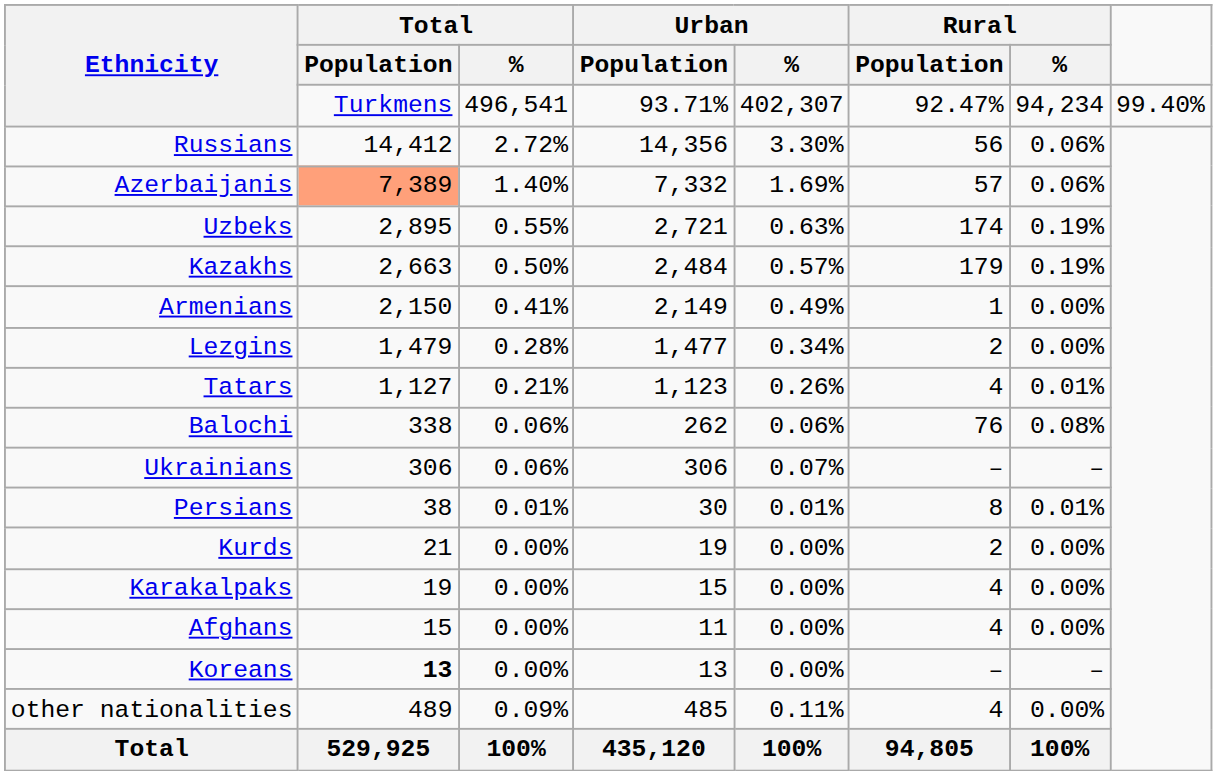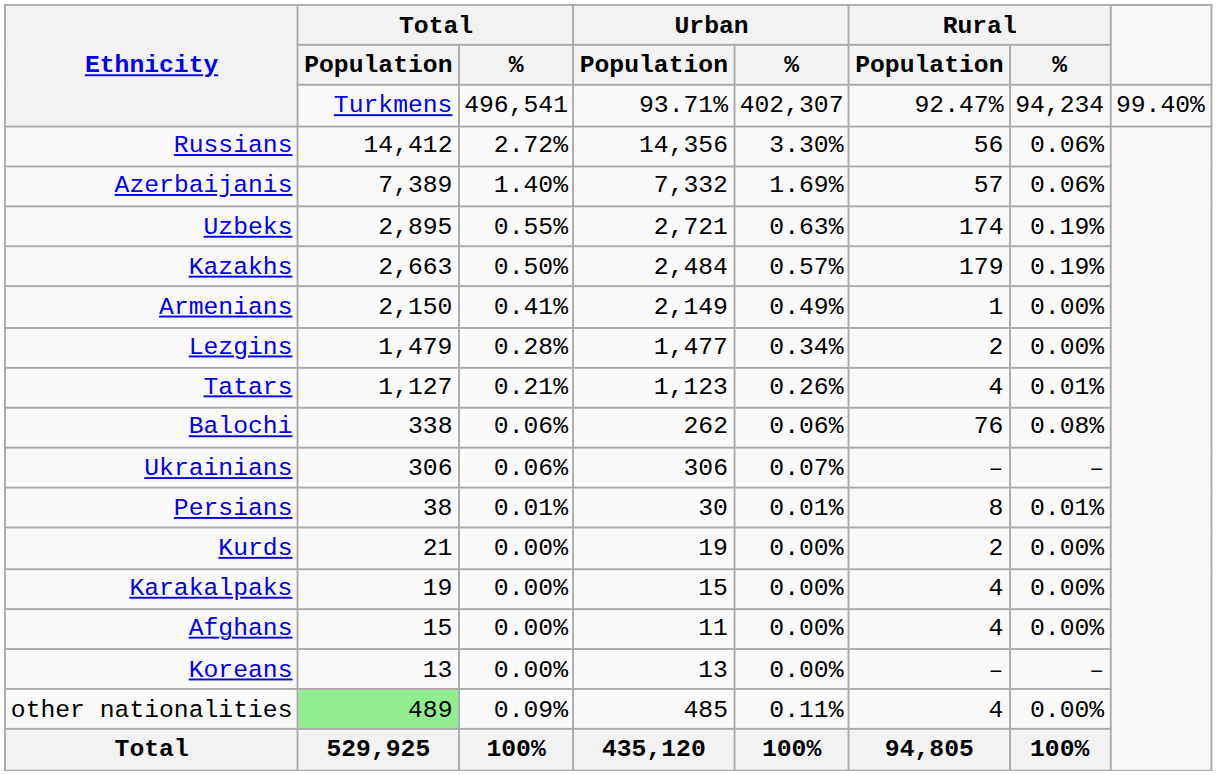Azerbaijanis | Total / Population: lightsalmon background -> no background
Koreans | Total / Population: bold -> normal
other nationalities | Total / Population: no background -> lightgreen background
